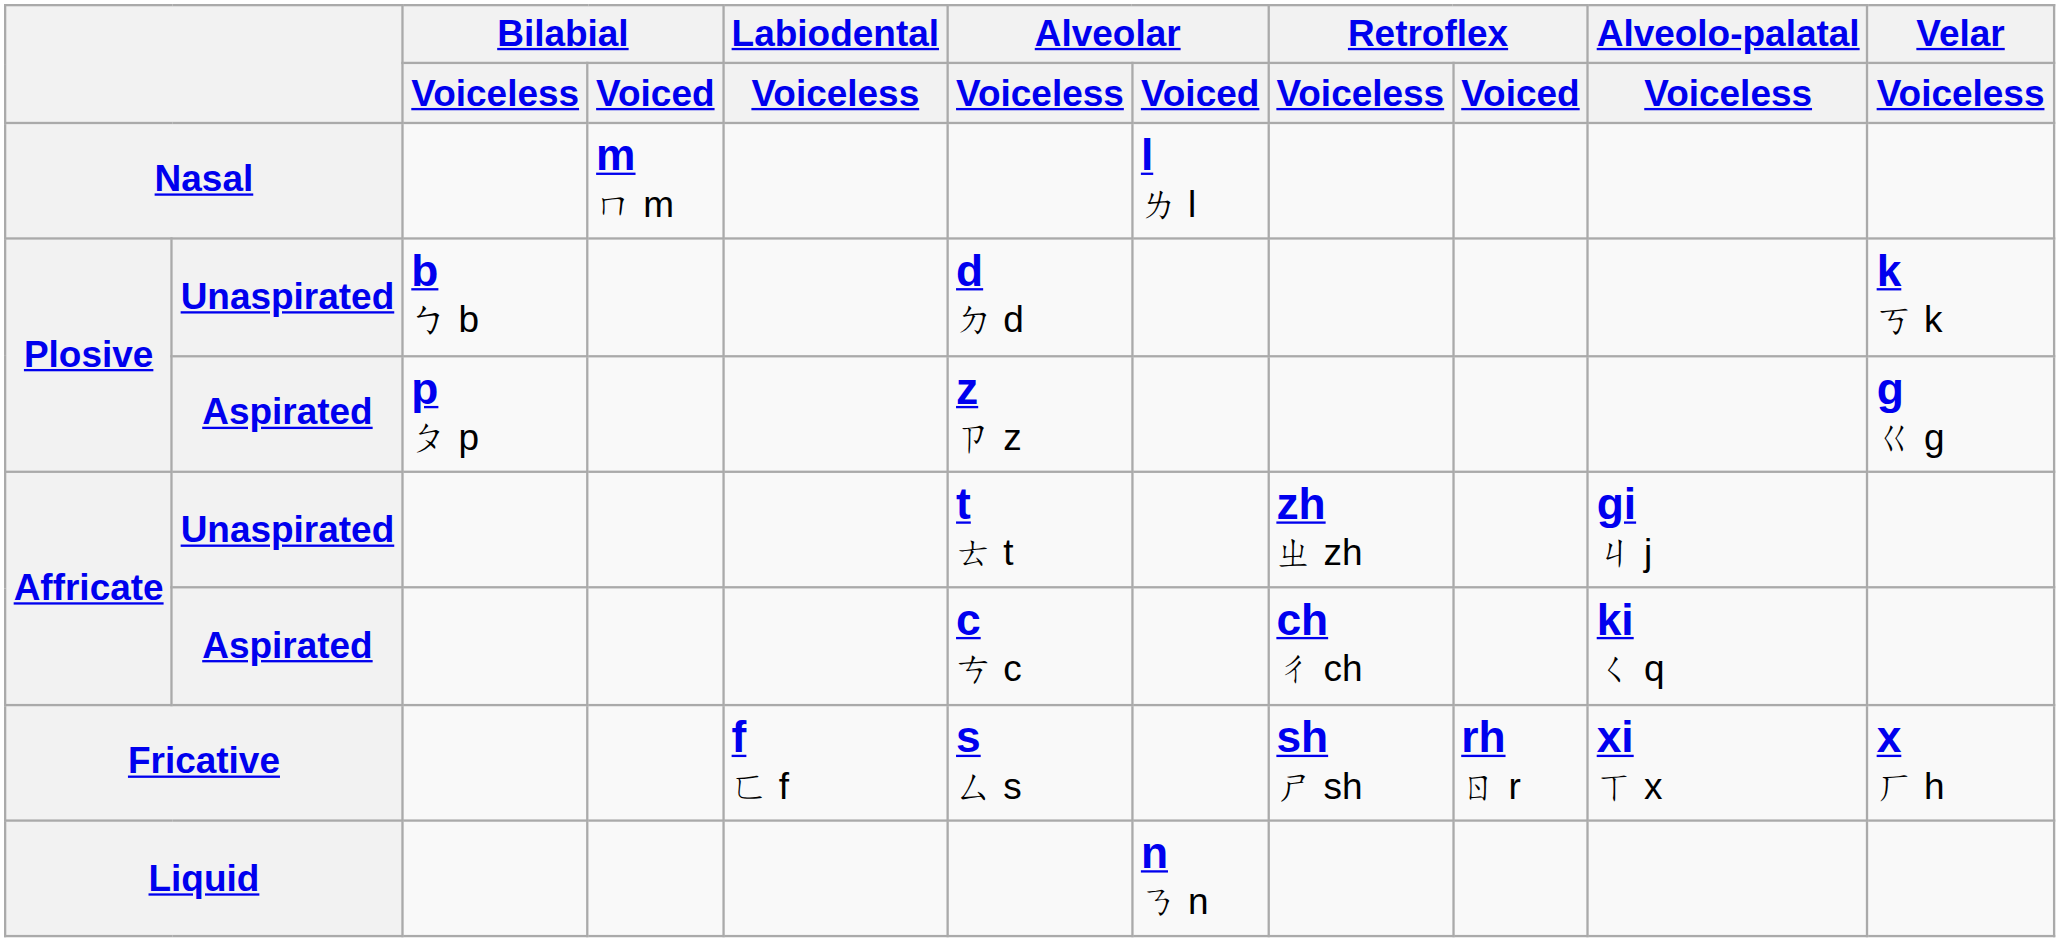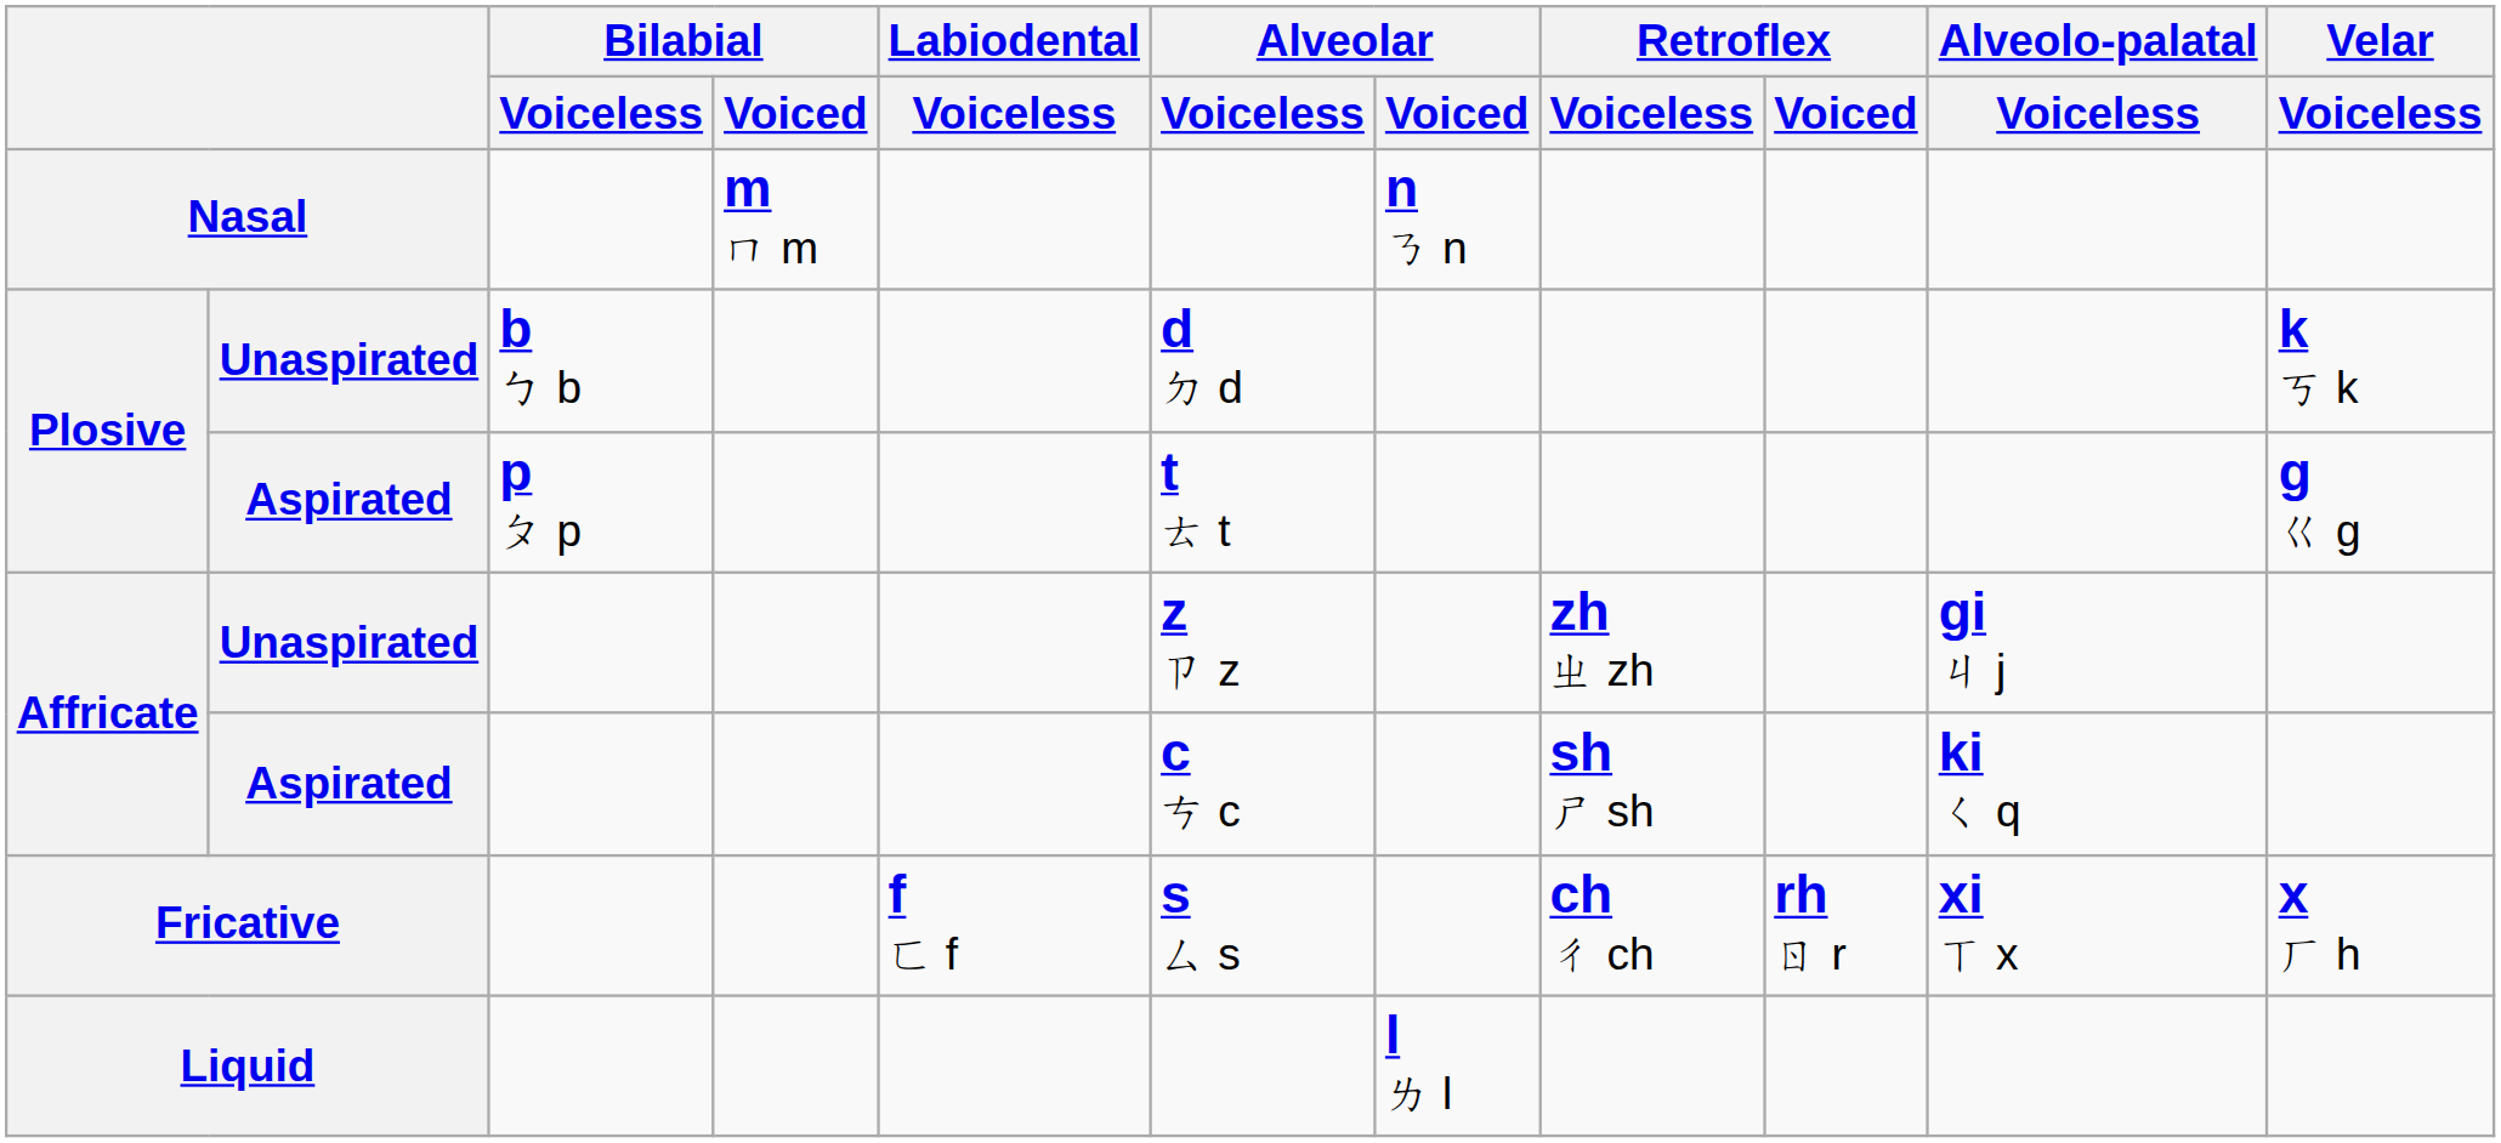Nasal | Alveolar / Voiced: l ㄌ l -> n ㄋ n
Plosive / Aspirated | Alveolar / Voiceless: z ㄗ z -> t ㄊ t
Affricate / Unaspirated | Alveolar / Voiceless: t ㄊ t -> z ㄗ z
Affricate / Aspirated | Retroflex / Voiceless: ch ㄔ ch -> sh ㄕ sh
Fricative | Retroflex / Voiceless: sh ㄕ sh -> ch ㄔ ch
Liquid | Alveolar / Voiced: n ㄋ n -> l ㄌ l
